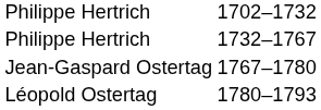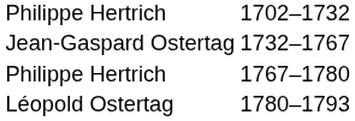row 2 | column 1: Philippe Hertrich -> Jean-Gaspard Ostertag
row 3 | column 1: Jean-Gaspard Ostertag -> Philippe Hertrich
